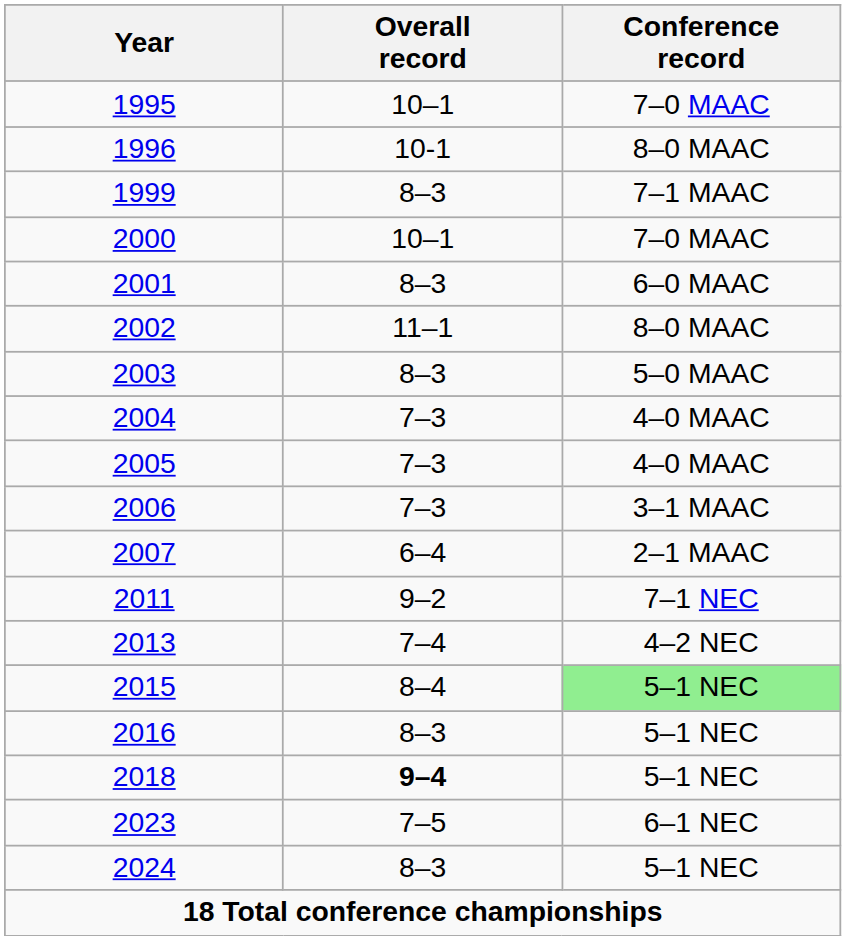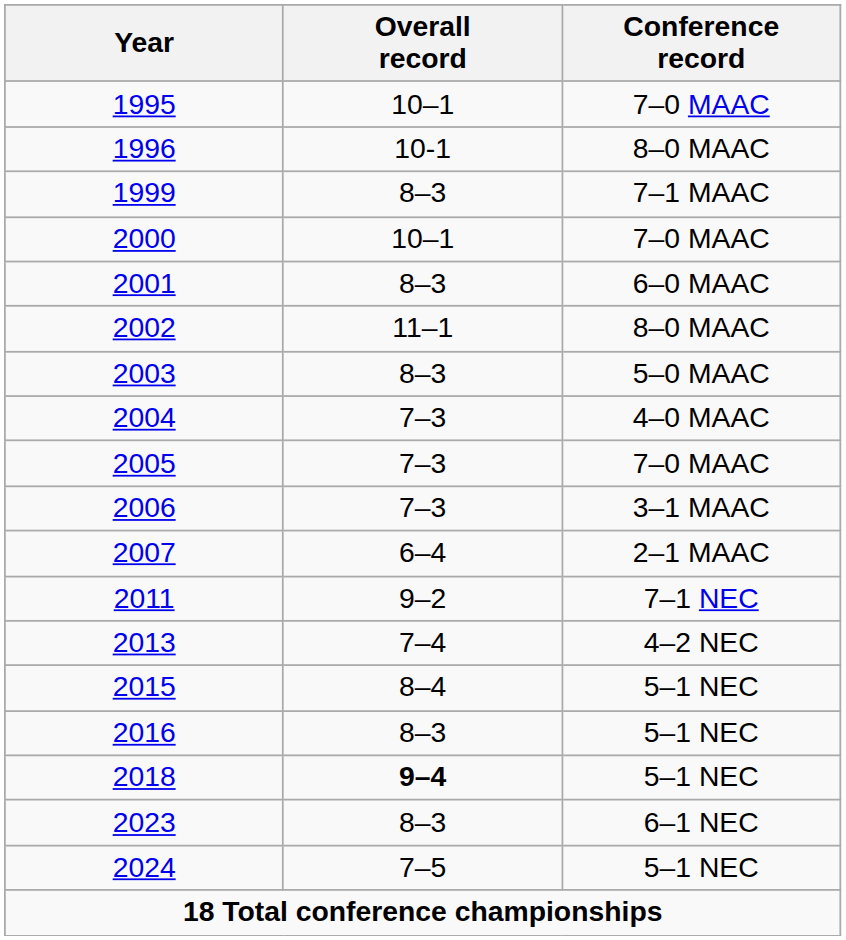2005 | Conference record: 4–0 MAAC -> 7–0 MAAC
2015 | Conference record: lightgreen background -> no background
2023 | Overall record: 7–5 -> 8–3
2024 | Overall record: 8–3 -> 7–5
